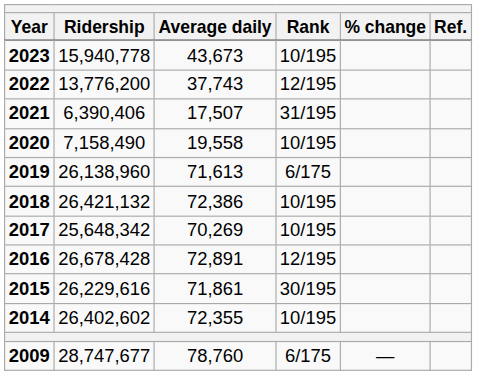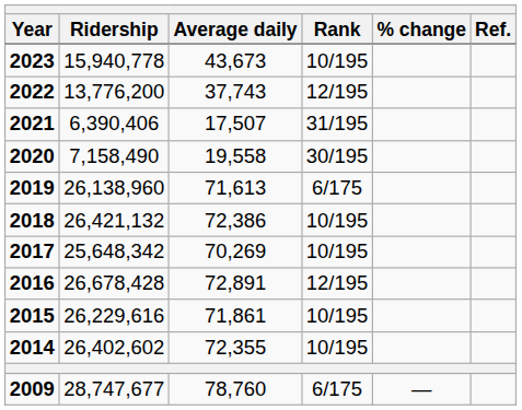2020 | Rank: 10/195 -> 30/195
2015 | Rank: 30/195 -> 10/195
